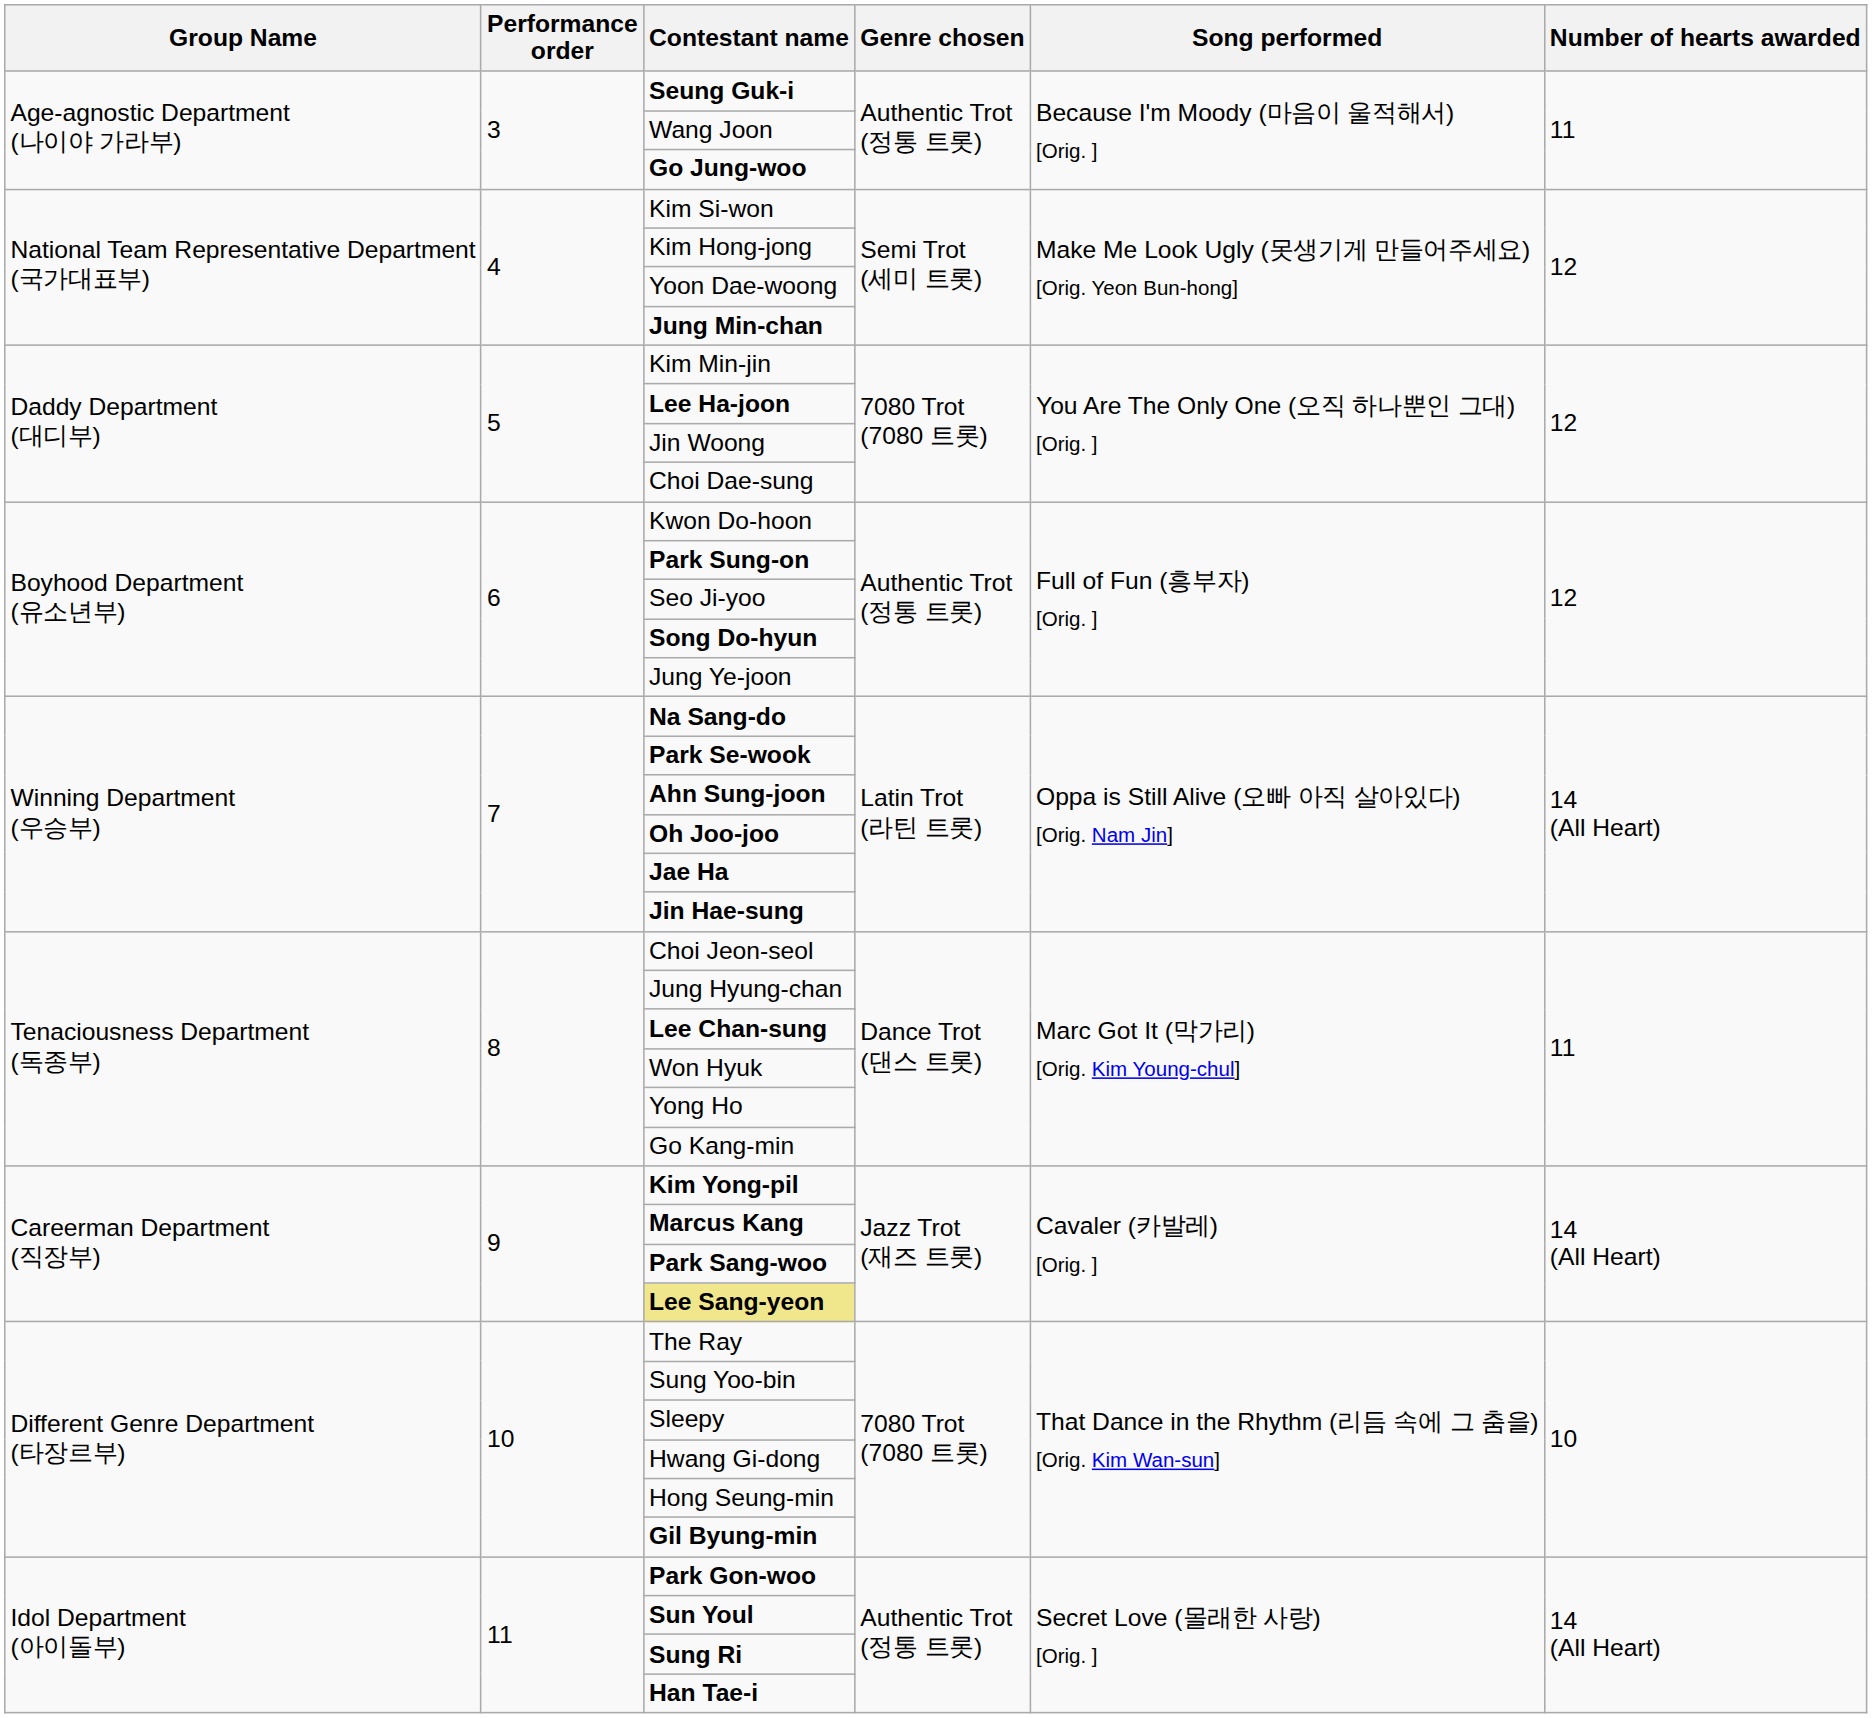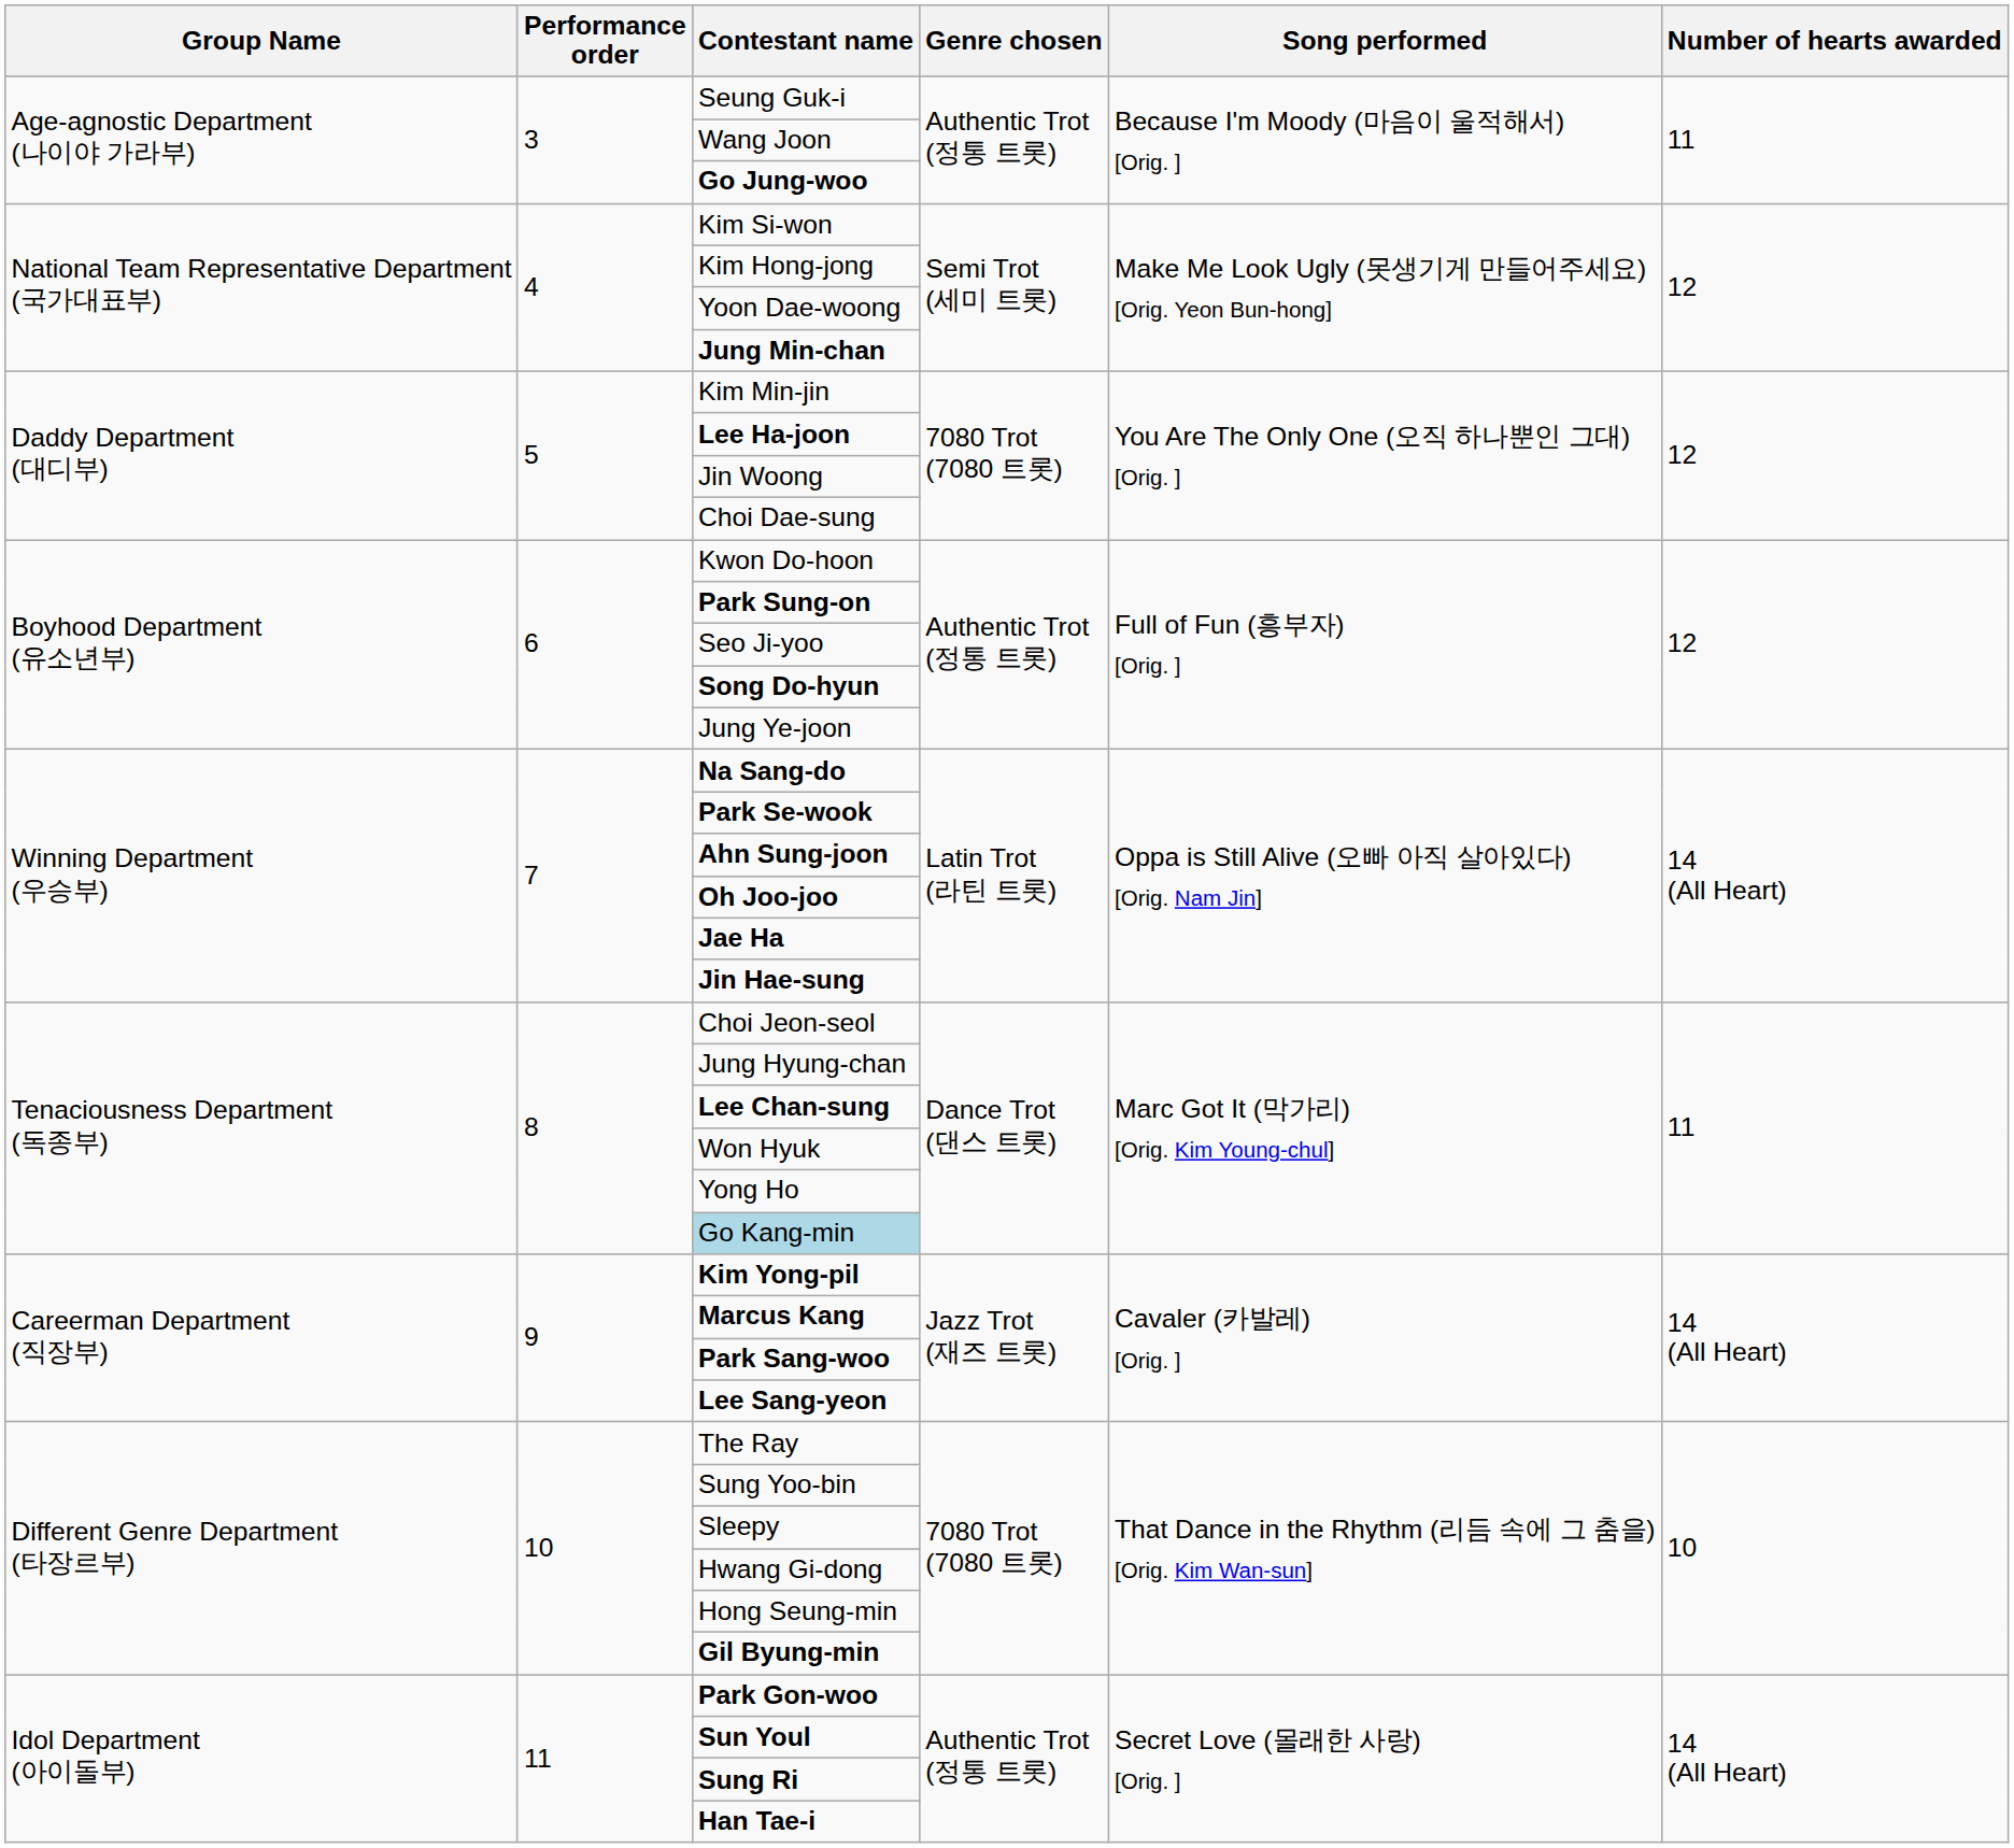Seung Guk-i | Contestant name: bold -> normal
Go Kang-min | Contestant name: no background -> lightblue background
Lee Sang-yeon | Contestant name: khaki background -> no background
